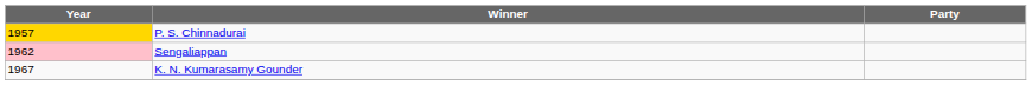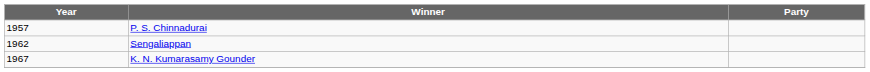P. S. Chinnadurai | Year: gold background -> no background
Sengaliappan | Year: pink background -> no background
